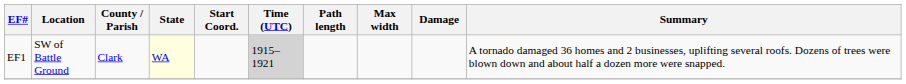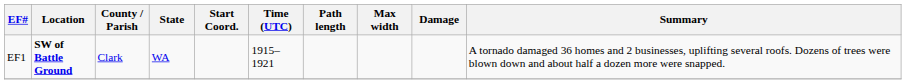EF1 | Location: normal -> bold
EF1 | State: lightyellow background -> no background
EF1 | Time (UTC): lightgrey background -> no background
